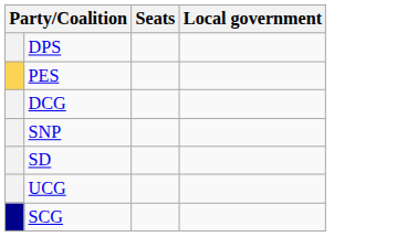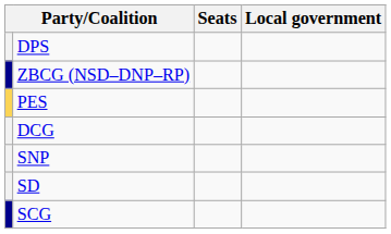+ row: ZBCG (NSD–DNP–RP)
- row: UCG
